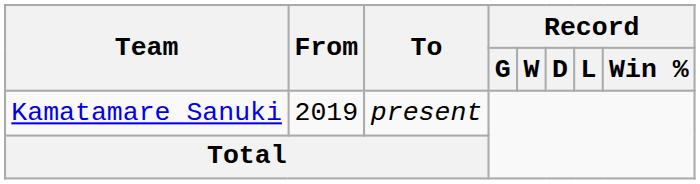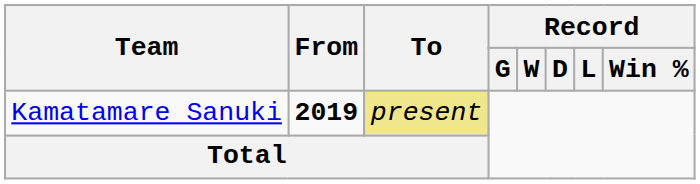Kamatamare Sanuki | From: normal -> bold
Kamatamare Sanuki | To: no background -> khaki background
